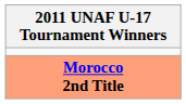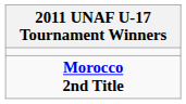row 3 | column 1: lightsalmon background -> no background
